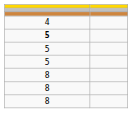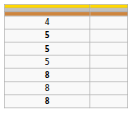row 6 | column 1: normal -> bold
row 8 | column 1: normal -> bold
row 10 | column 1: normal -> bold
